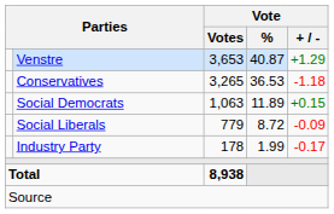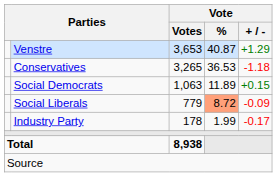Social Liberals | Vote / %: no background -> lightsalmon background
